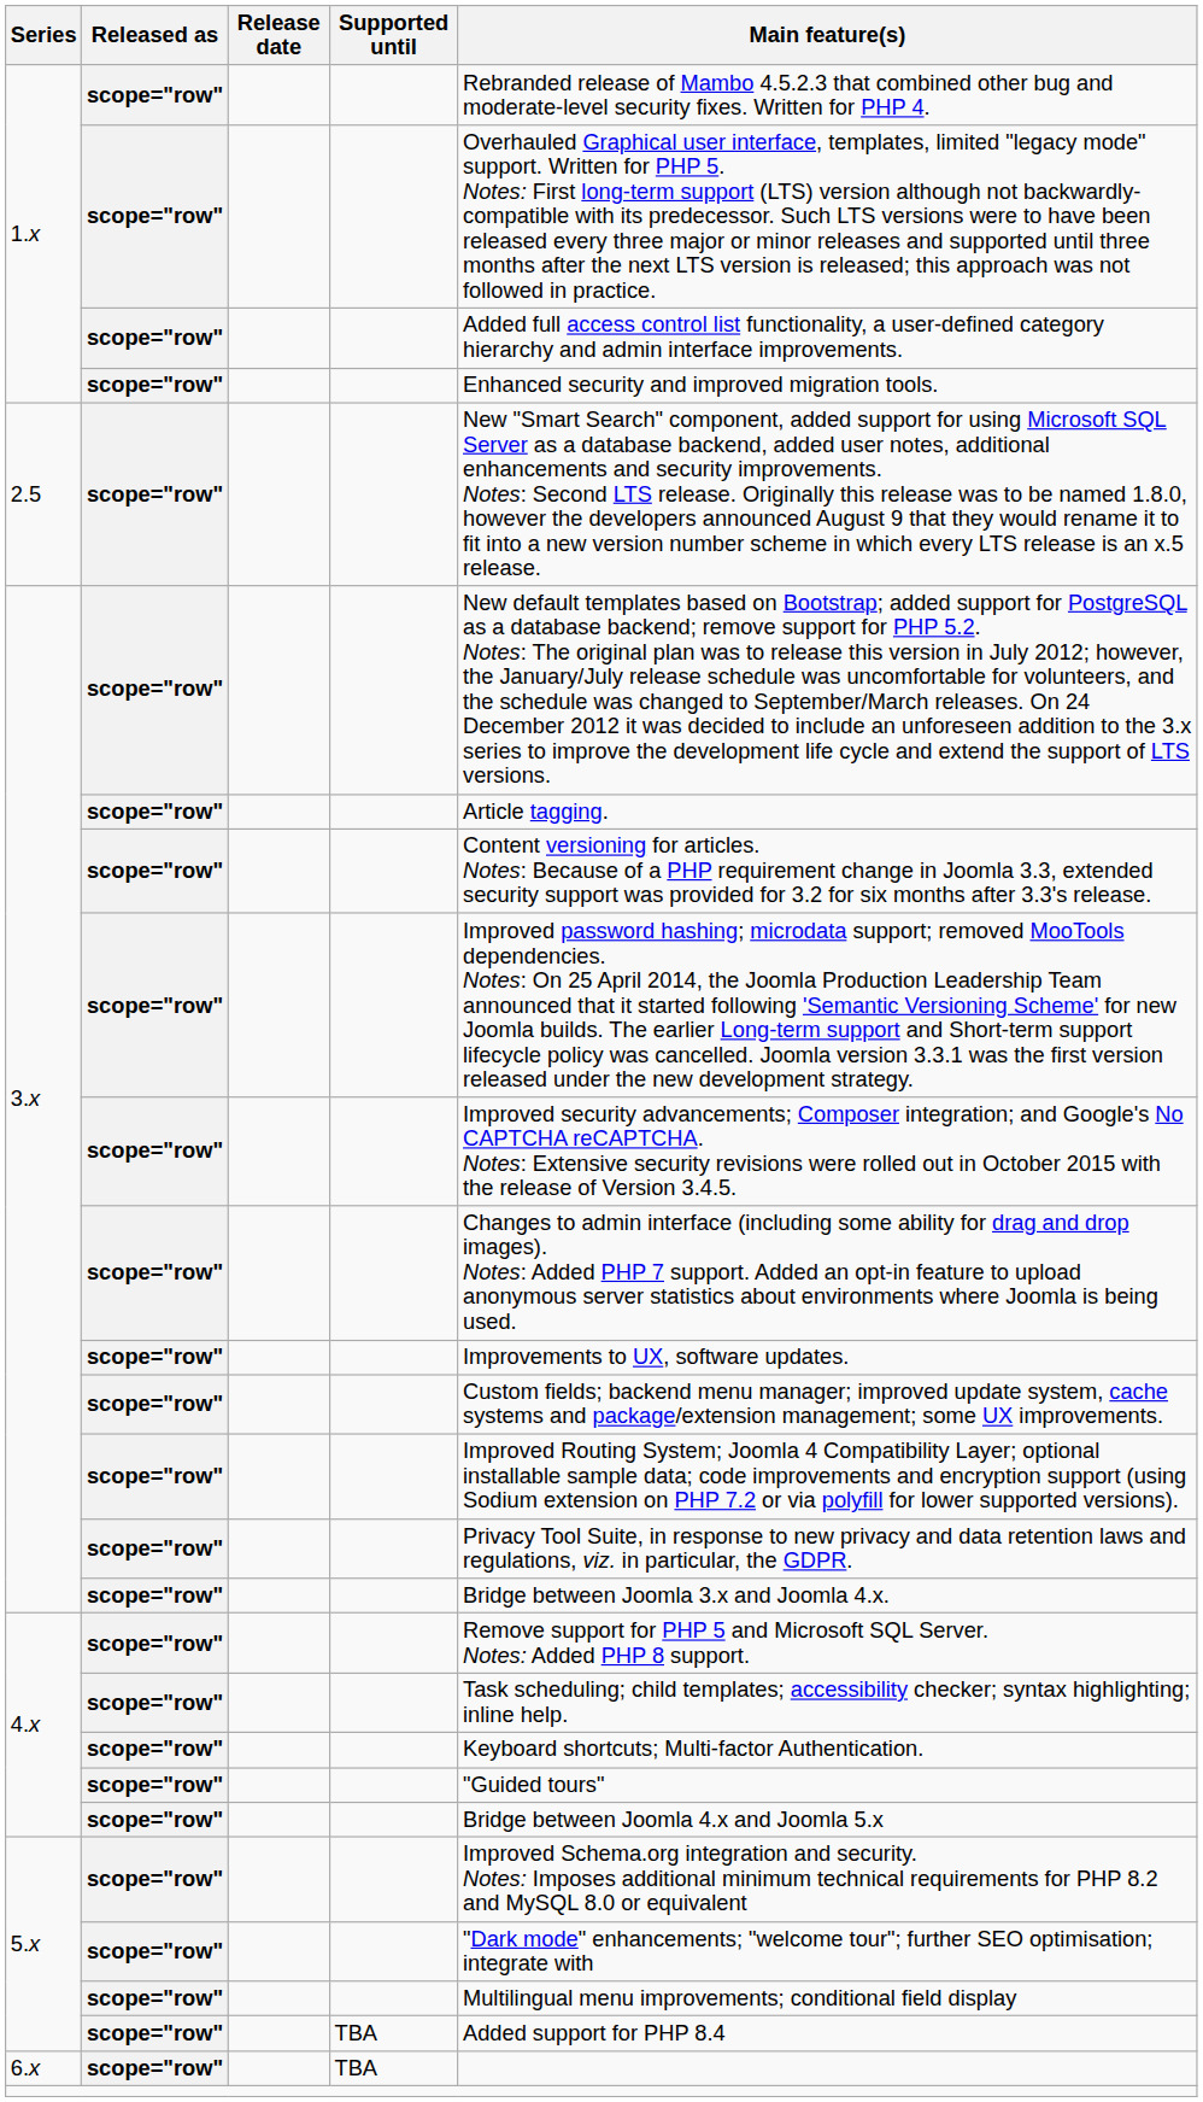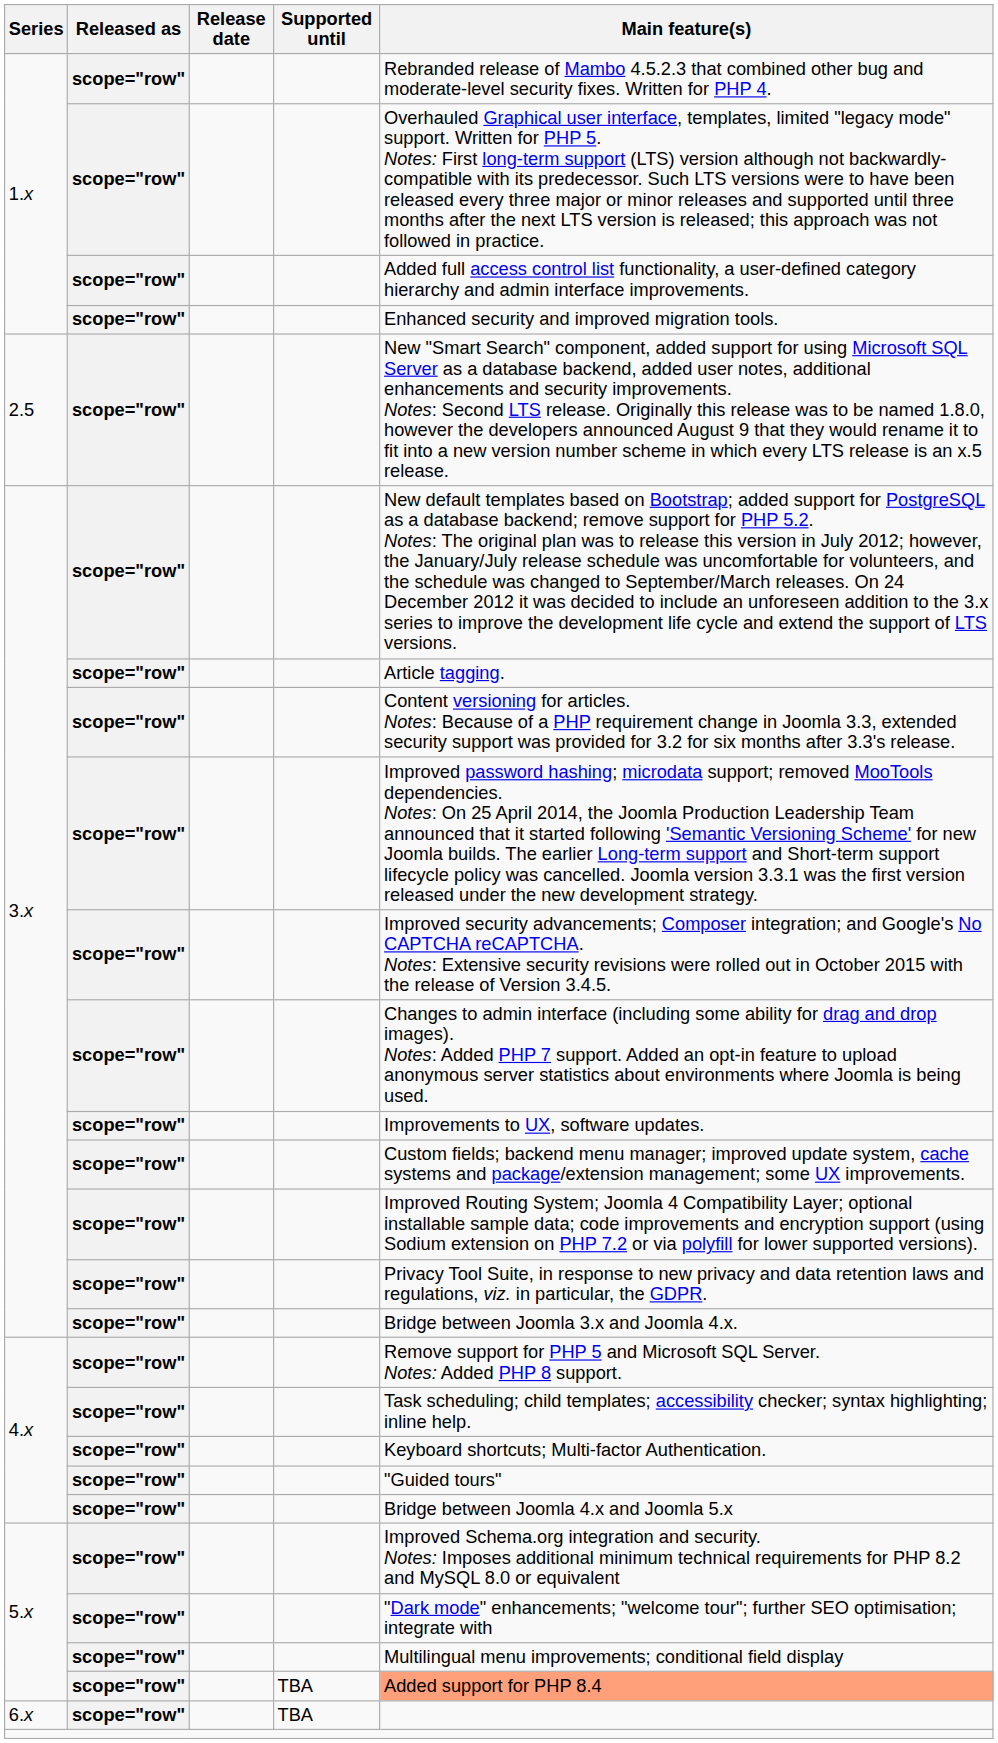5.x / TBA | Main feature(s): no background -> lightsalmon background
